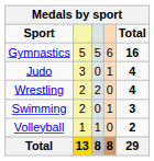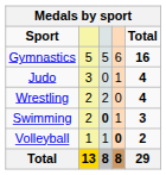Swimming | column 3: normal -> bold
Volleyball | column 4: normal -> bold
